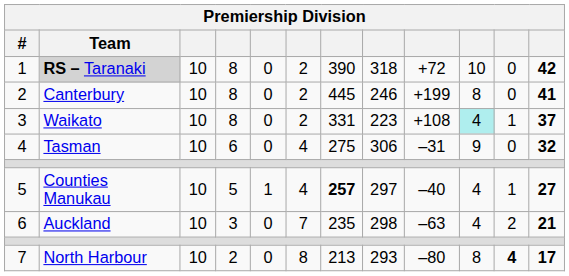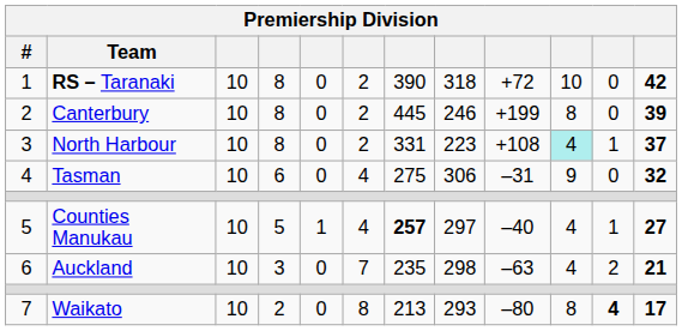row 3 | Team: lightgrey background -> no background
row 4 | column 12: 41 -> 39
row 5 | Team: Waikato -> North Harbour
row 11 | Team: North Harbour -> Waikato
